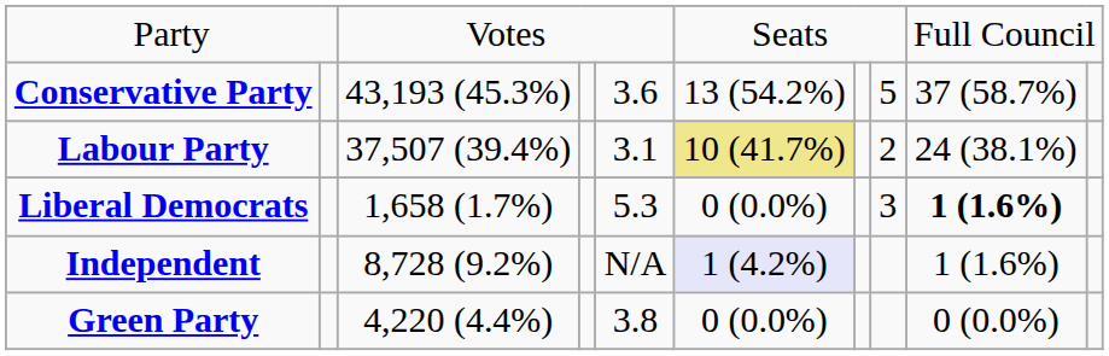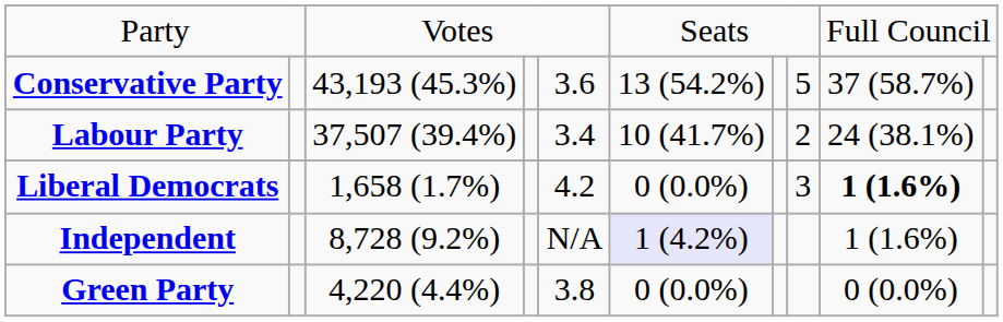Labour Party | column 5: 3.1 -> 3.4
Labour Party | column 6: khaki background -> no background
Liberal Democrats | column 5: 5.3 -> 4.2
